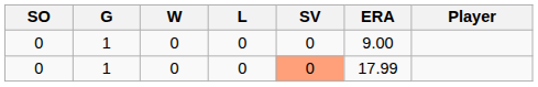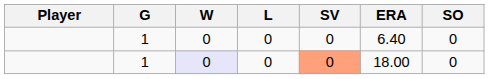columns swapped: Player <-> SO
row 2 | ERA: 9.00 -> 6.40
row 3 | W: no background -> lavender background
row 3 | ERA: 17.99 -> 18.00
